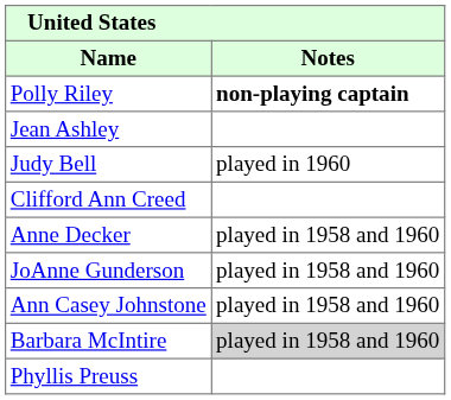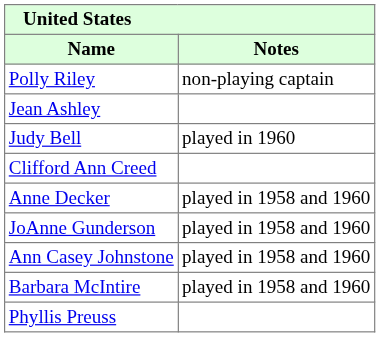Polly Riley | Notes: bold -> normal
Barbara McIntire | Notes: lightgrey background -> no background
